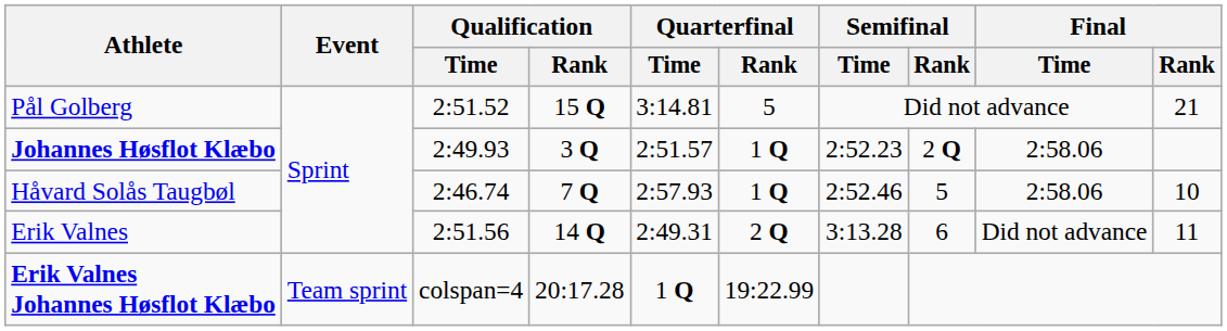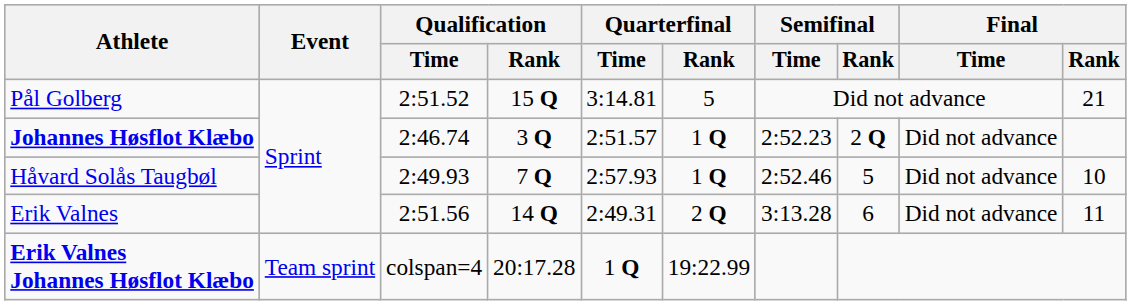Johannes Høsflot Klæbo | Qualification / Time: 2:49.93 -> 2:46.74
Johannes Høsflot Klæbo | Final / Time: 2:58.06 -> Did not advance
Håvard Solås Taugbøl | Qualification / Time: 2:46.74 -> 2:49.93
Håvard Solås Taugbøl | Final / Time: 2:58.06 -> Did not advance
